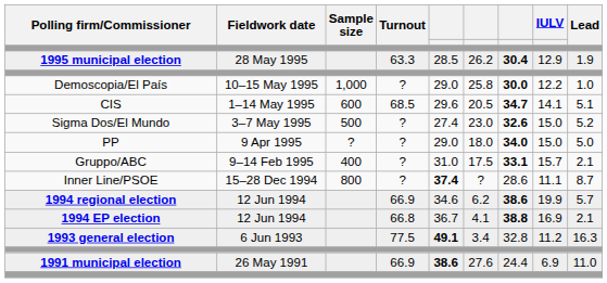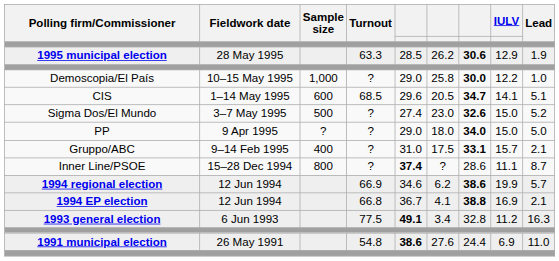1995 municipal election | column 7: 30.4 -> 30.6
1991 municipal election | Turnout: 66.9 -> 54.8
